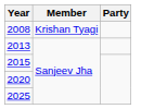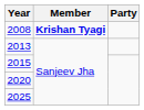2008 | Member: normal -> bold
